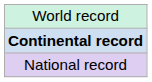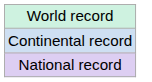row 2 | column 1: bold -> normal
